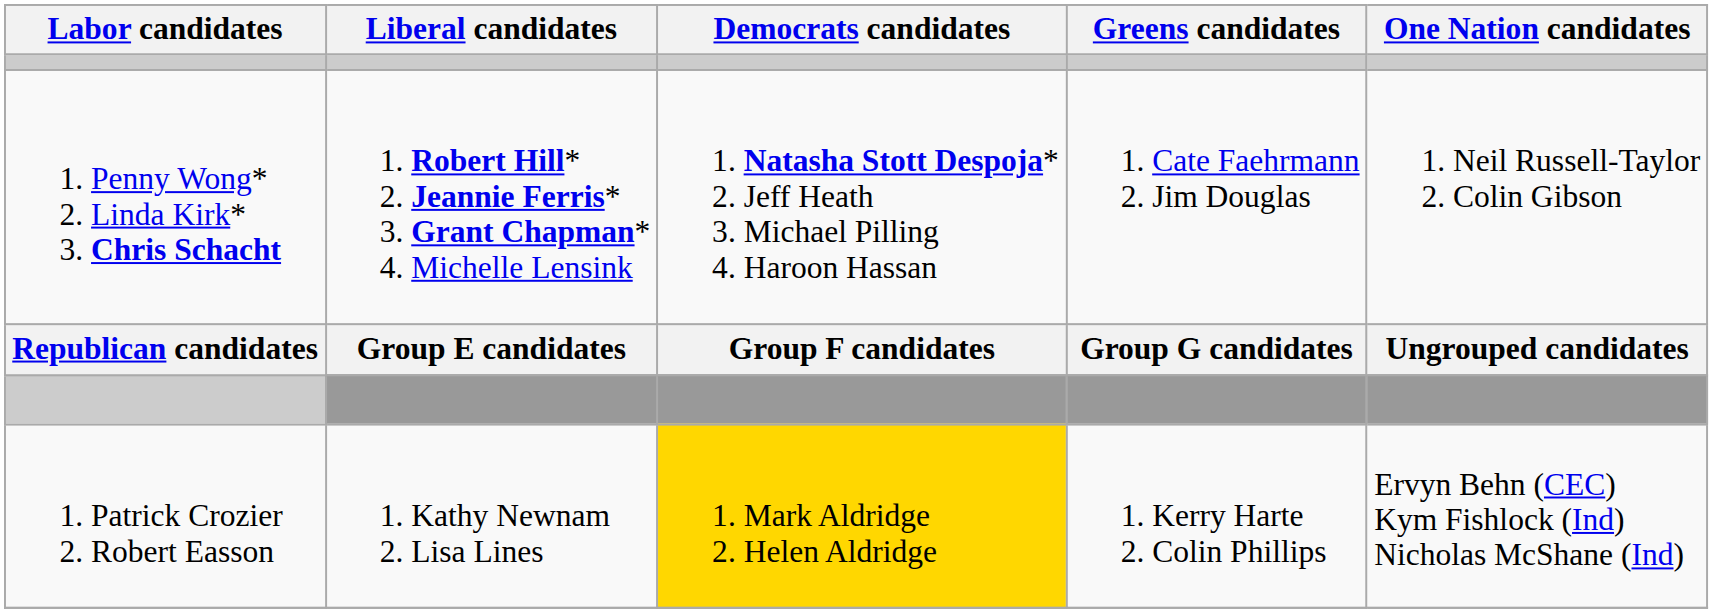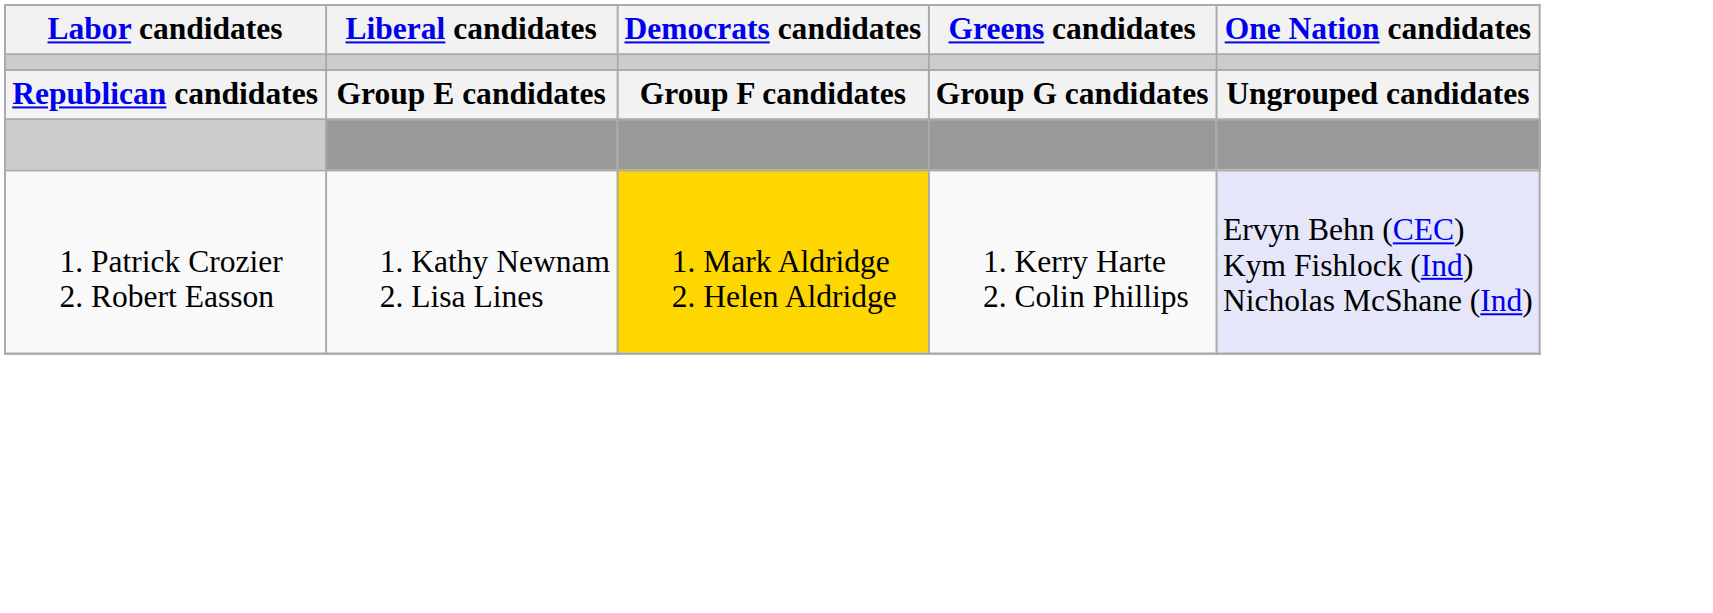- row: Penny Wong* Linda Kirk* Chris Schacht | Robert Hill* Jeannie Ferris* Grant Chapman* Michelle Lensink | Natasha Stott Despoja* Jeff Heath Michael Pilling Haroon Hassan | Cate Faehrmann Jim Douglas | Neil Russell-Taylor Colin Gibson
Patrick Crozier Robert Easson | One Nation candidates: no background -> lavender background
